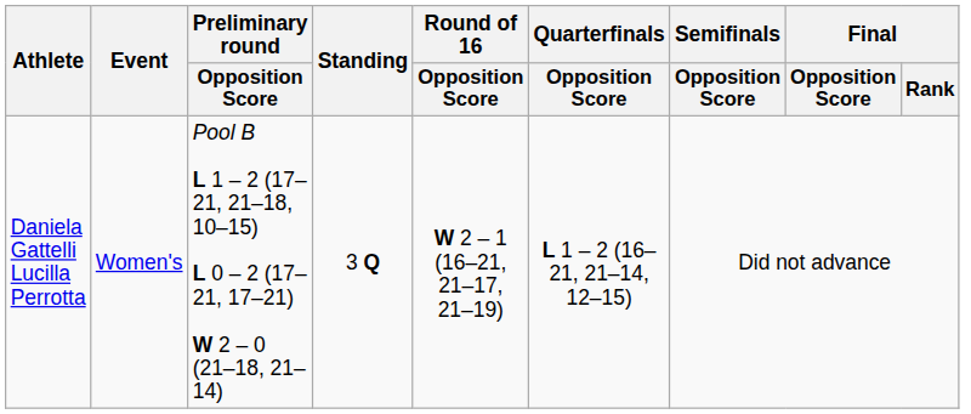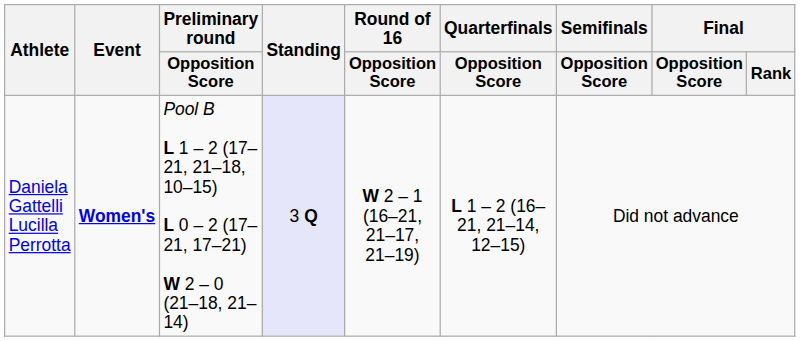Daniela Gattelli Lucilla Perrotta | Event: normal -> bold
Daniela Gattelli Lucilla Perrotta | Standing: no background -> lavender background
